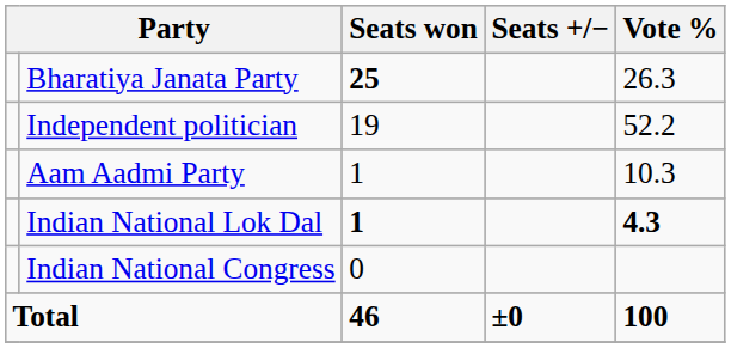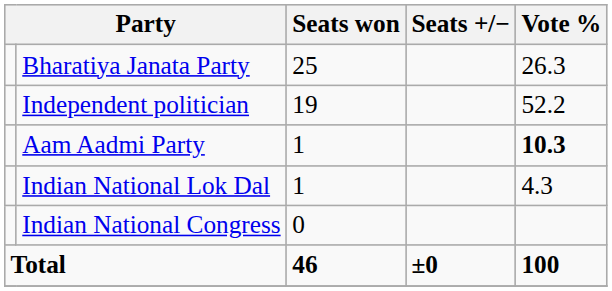Bharatiya Janata Party | Seats won: bold -> normal
Aam Aadmi Party | Vote %: normal -> bold
Indian National Lok Dal | Seats won: bold -> normal
Indian National Lok Dal | Vote %: bold -> normal
